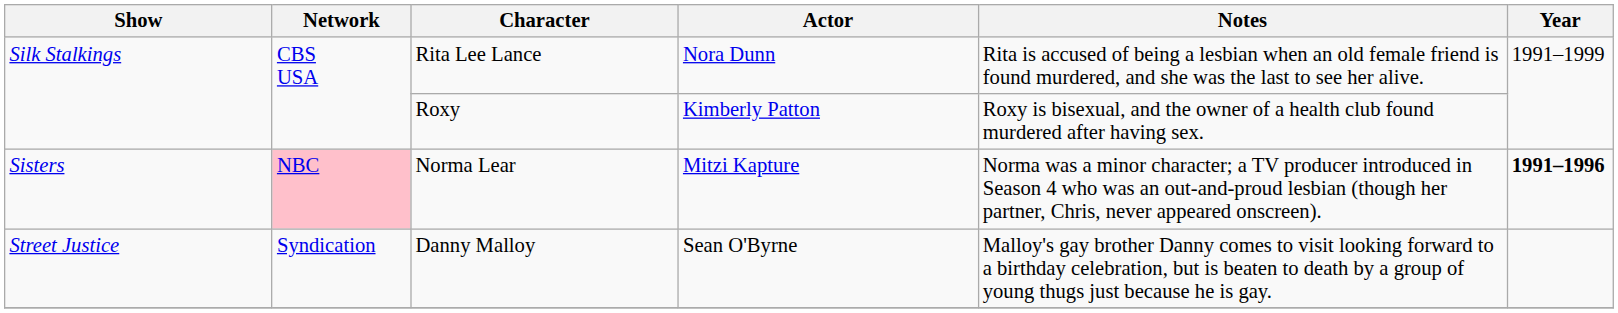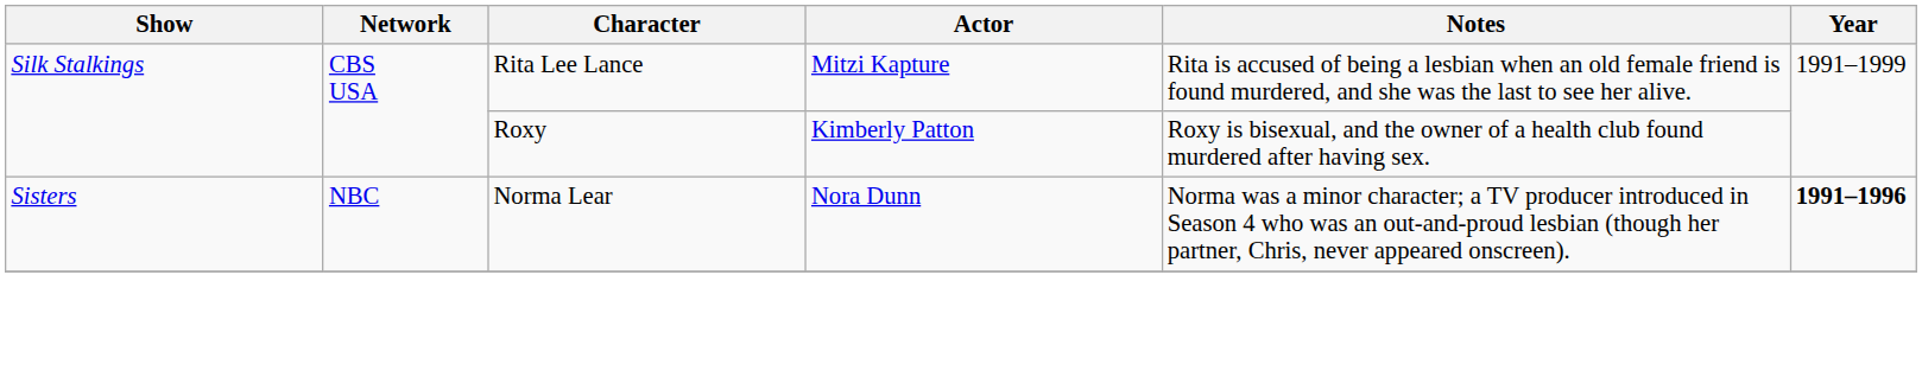Rita Lee Lance | Actor: Nora Dunn -> Mitzi Kapture
Norma Lear | Network: pink background -> no background
Norma Lear | Actor: Mitzi Kapture -> Nora Dunn
- row: Street Justice | Syndication | Danny Malloy | Sean O'Byrne | Malloy's gay brother Danny comes to visit looking forward to a birthday celebration, but is beaten to death by a group of young thugs just because he is gay.
